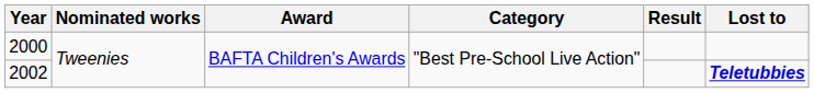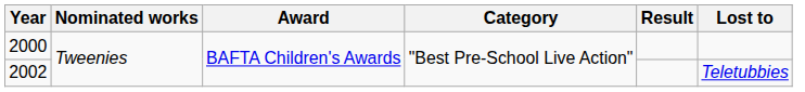2002 | Lost to: bold -> normal
